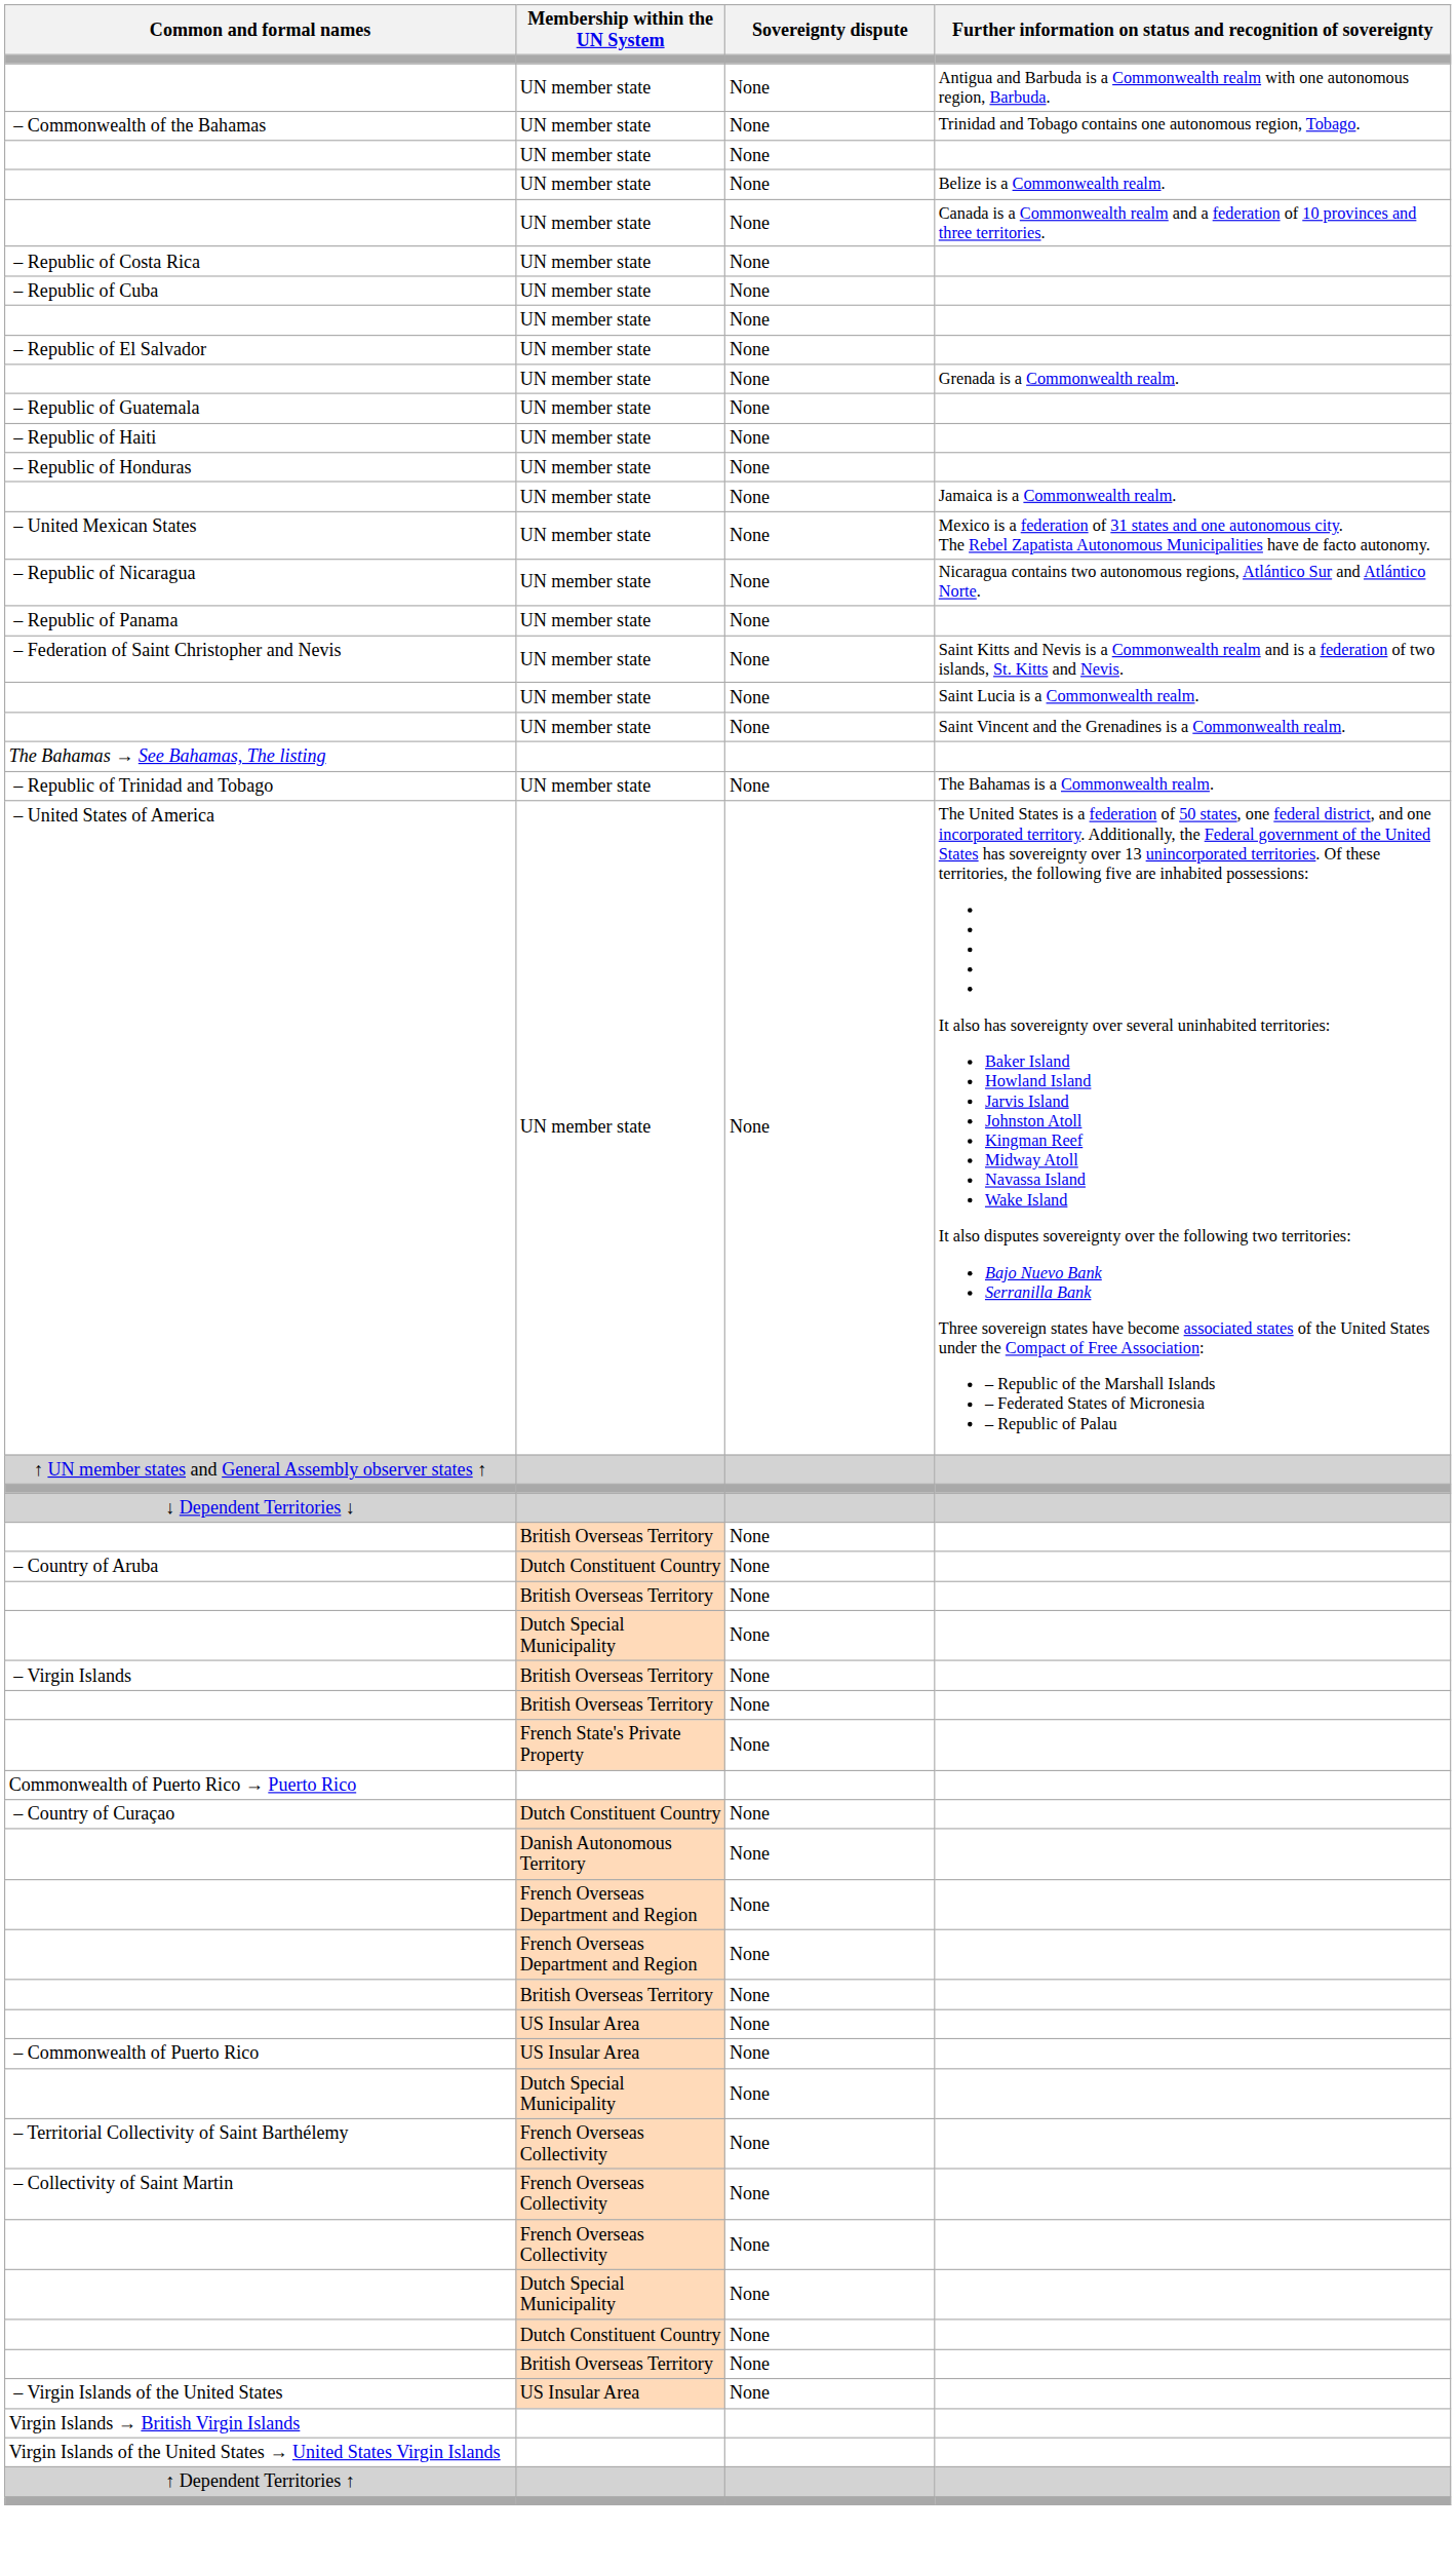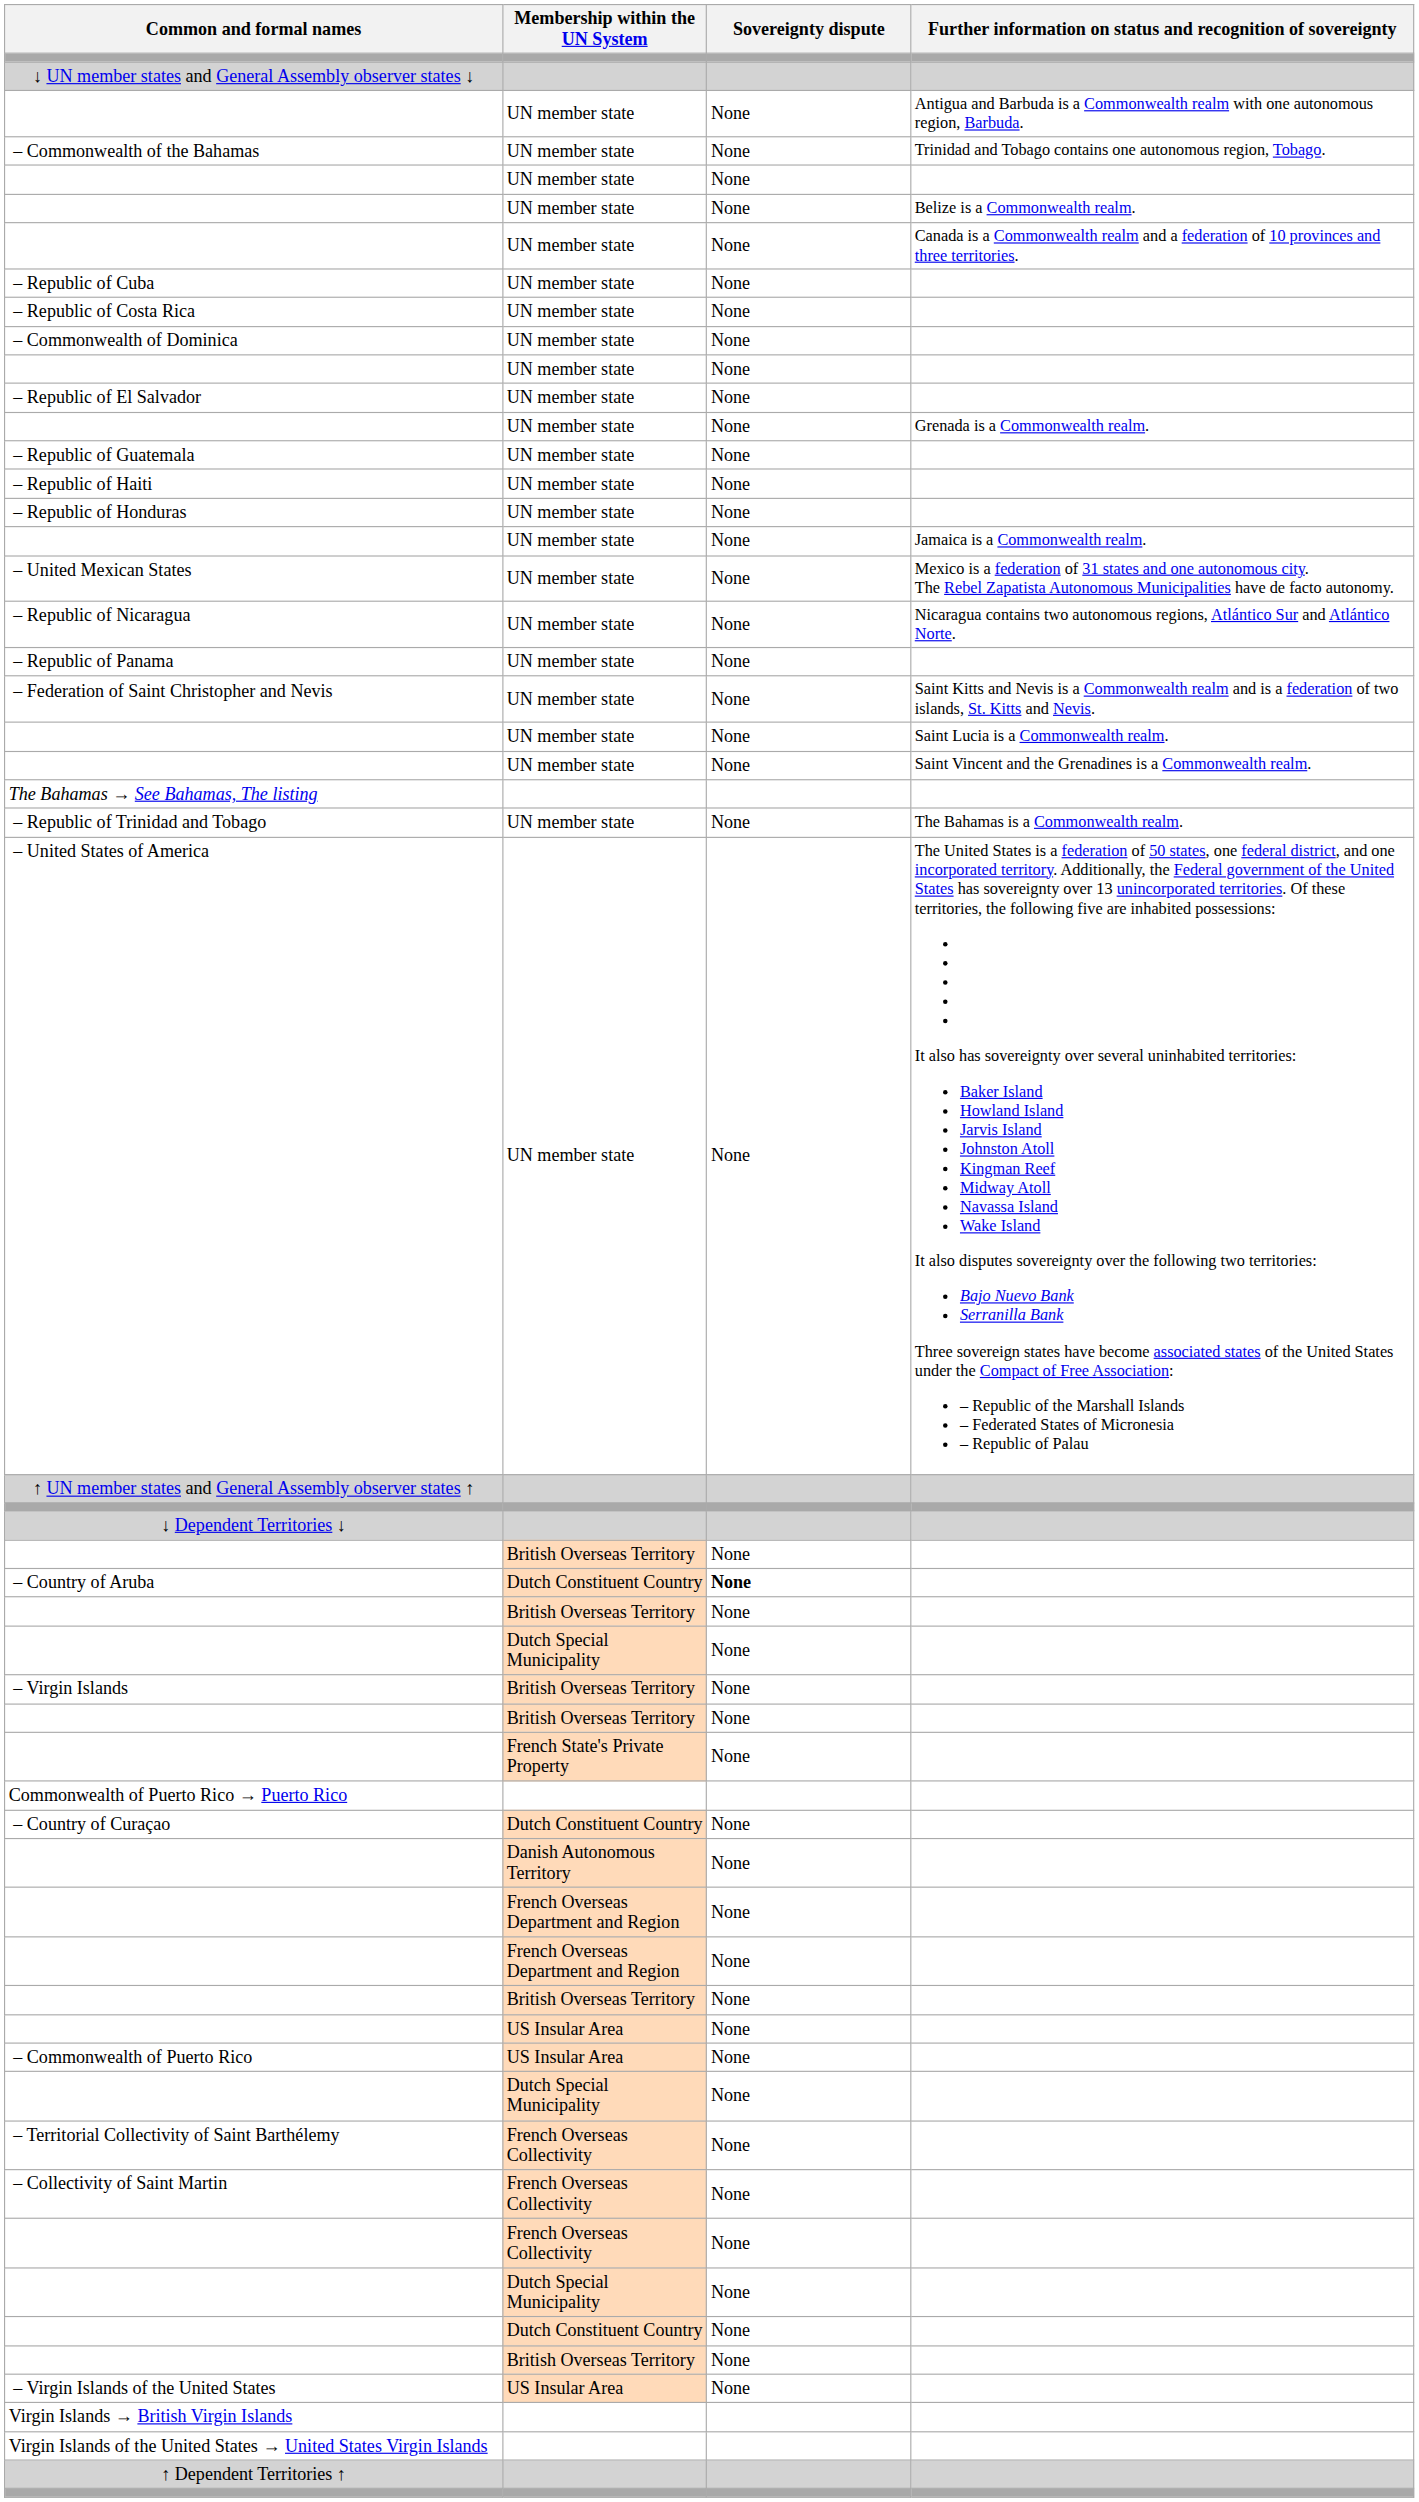+ row: ↓ UN member states and General Assembly observer states ↓
rows swapped: – Republic of Costa Rica <-> – Republic of Cuba
+ row: – Commonwealth of Dominica | UN member state | None
– Country of Aruba | Sovereignty dispute: normal -> bold
